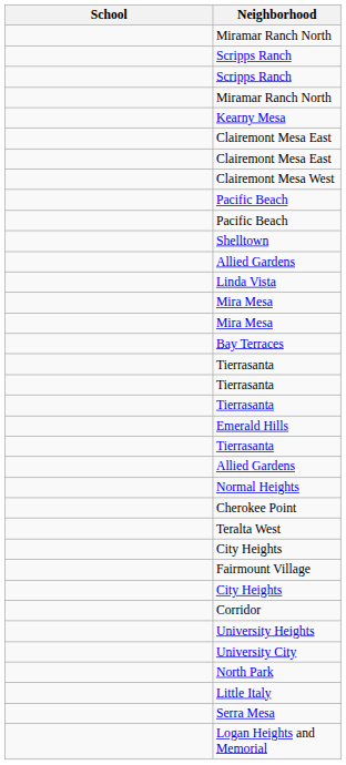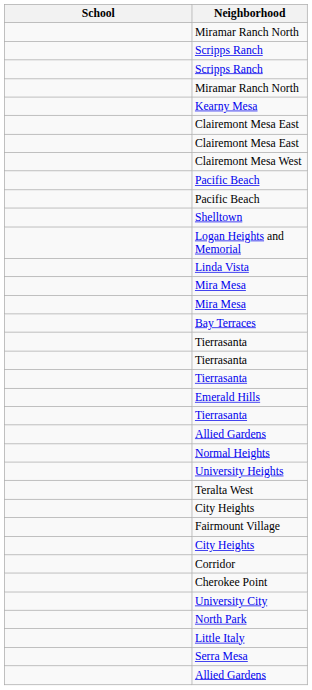row 13 | Neighborhood: Allied Gardens -> Logan Heights and Memorial
row 25 | Neighborhood: Cherokee Point -> University Heights
row 31 | Neighborhood: University Heights -> Cherokee Point
row 36 | Neighborhood: Logan Heights and Memorial -> Allied Gardens
